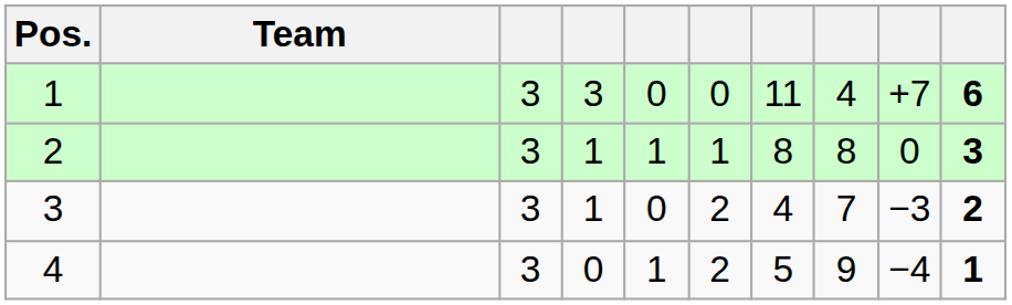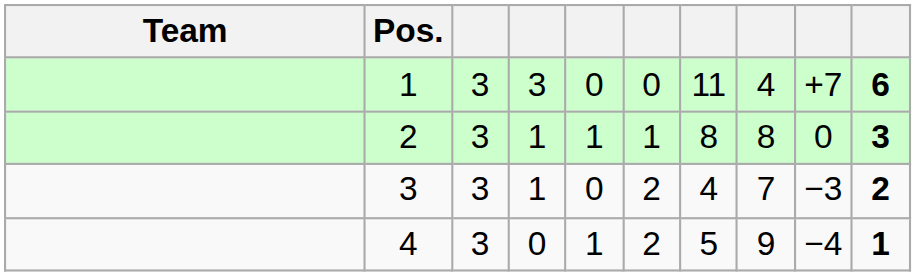columns swapped: Pos. <-> Team
